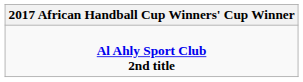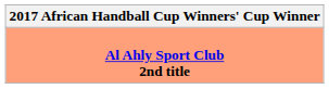row 2 | column 1: no background -> lightsalmon background
